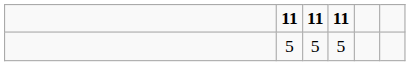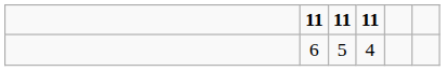row 2 | column 2: 5 -> 6
row 2 | column 4: 5 -> 4
